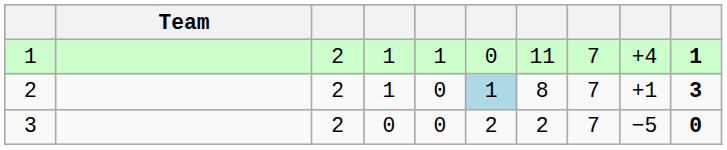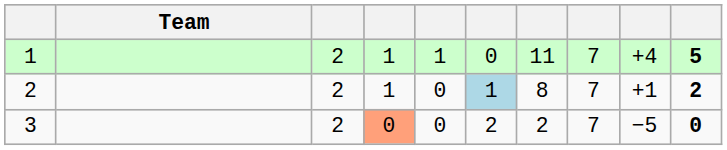row 2 | column 10: 1 -> 5
row 3 | column 10: 3 -> 2
row 4 | column 4: no background -> lightsalmon background
